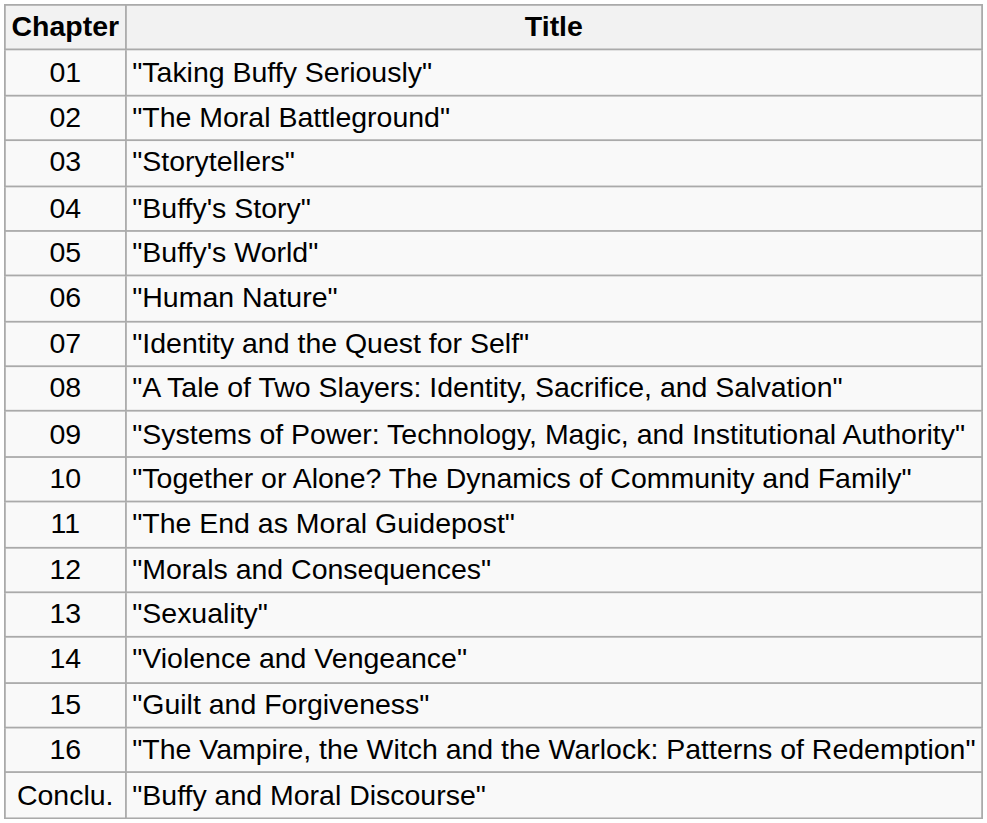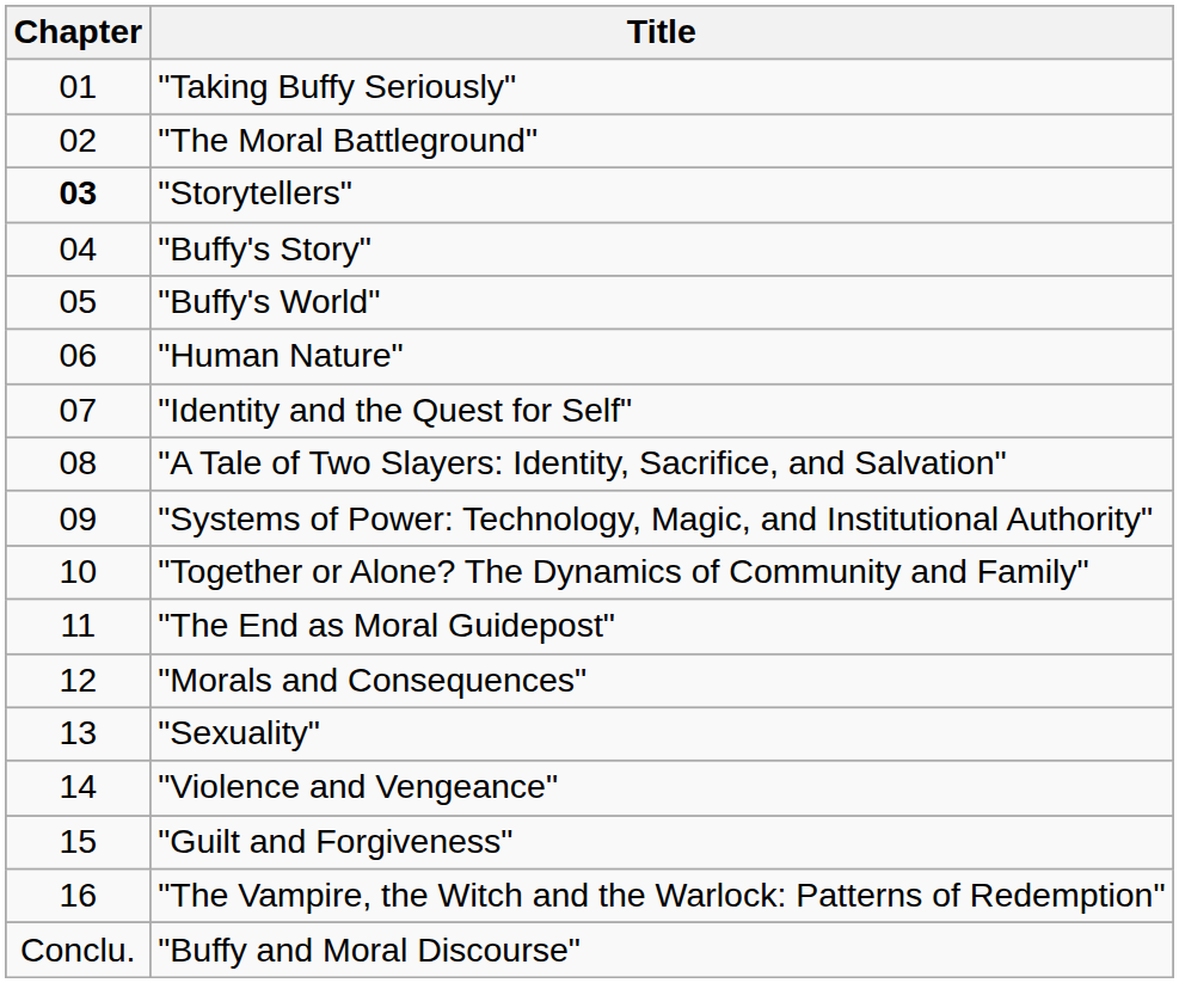"Storytellers" | Chapter: normal -> bold
